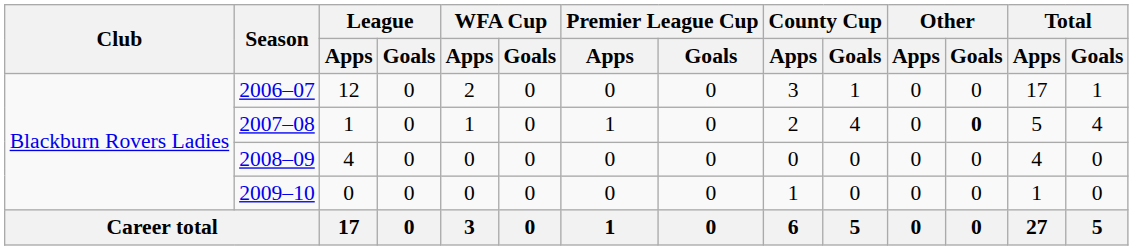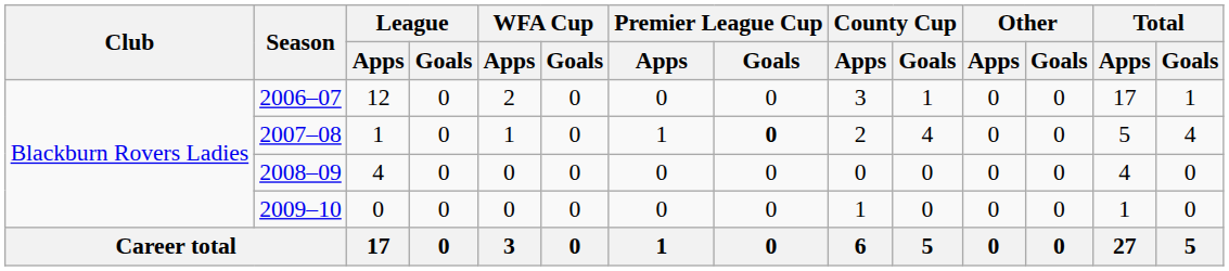2007–08 | Premier League Cup / Goals: normal -> bold
2007–08 | Other / Goals: bold -> normal
